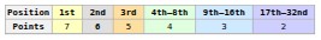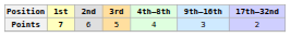Points | 1st: normal -> bold
Points | 2nd: bold -> normal
